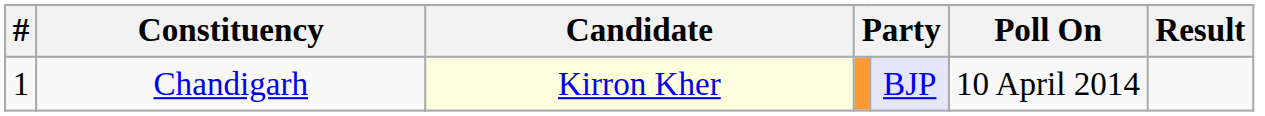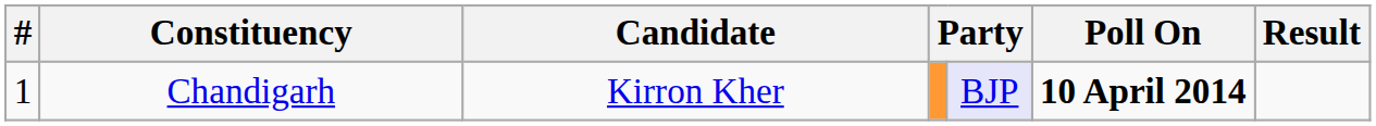Chandigarh | Candidate: lightyellow background -> no background
Chandigarh | Poll On: normal -> bold
